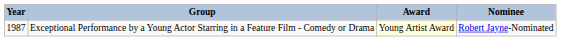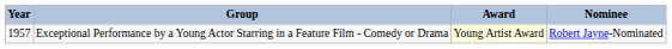row 2 | Year: 1987 -> 1957
